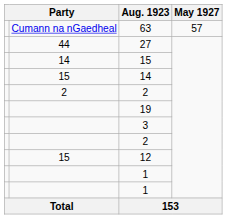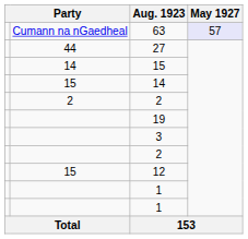63 | May 1927: no background -> lavender background
